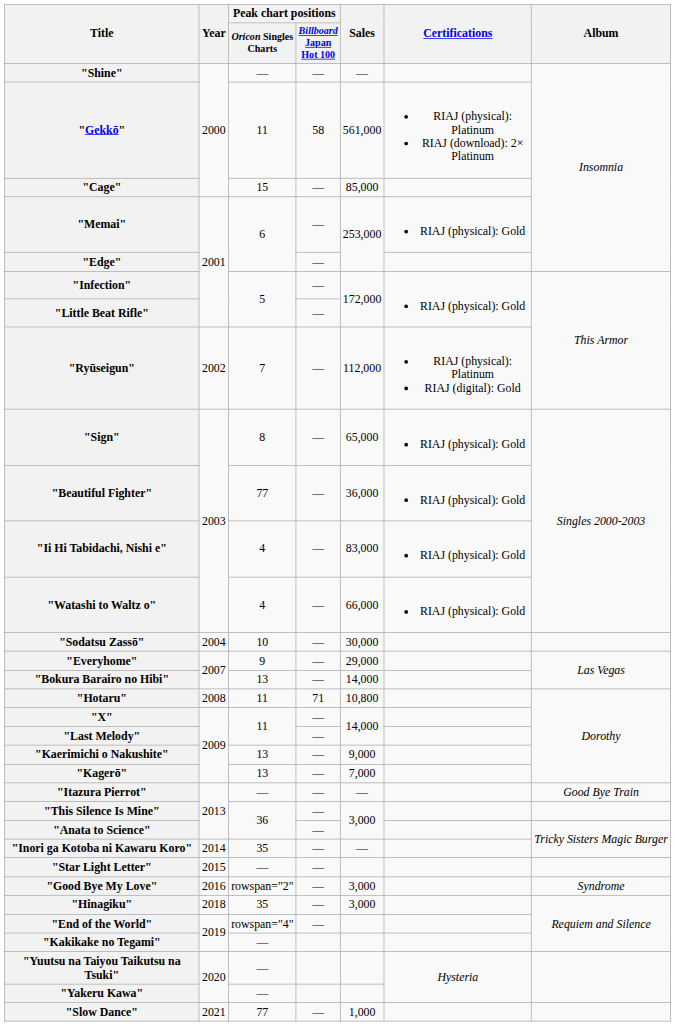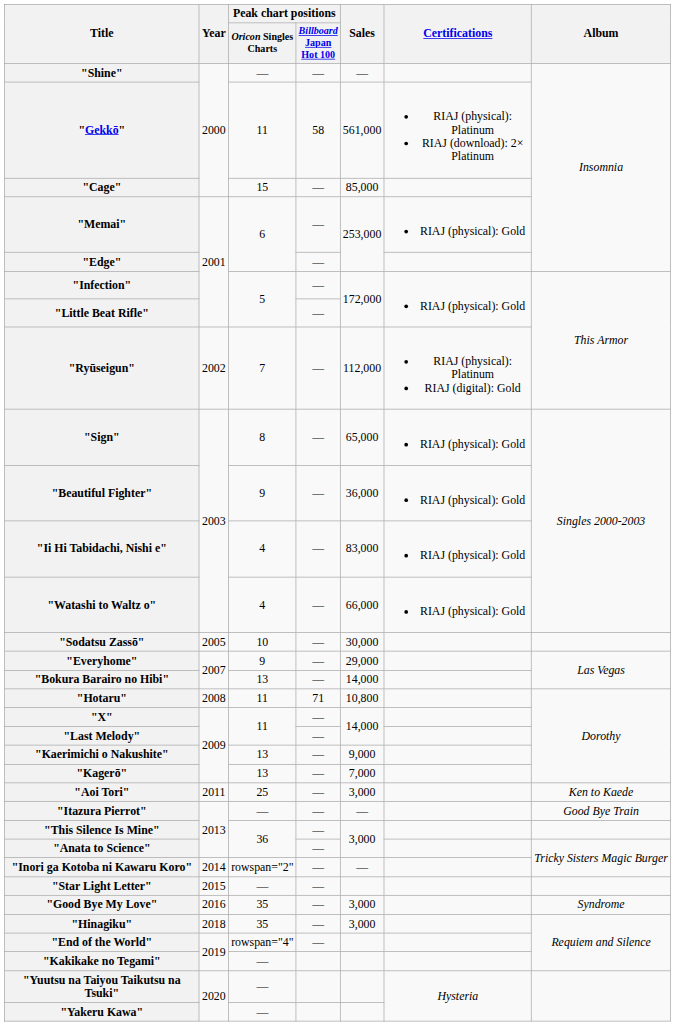"Beautiful Fighter" | Peak chart positions / Oricon Singles Charts: 77 -> 9
"Sodatsu Zassō" | Year: 2004 -> 2005
+ row: "Aoi Tori" | 2011 | 25 | — | 3,000 | Ken to Kaede
"Inori ga Kotoba ni Kawaru Koro" | Peak chart positions / Oricon Singles Charts: 35 -> rowspan="2"
"Good Bye My Love" | Peak chart positions / Oricon Singles Charts: rowspan="2" -> 35
- row: "Slow Dance" | 2021 | 77 | — | 1,000
